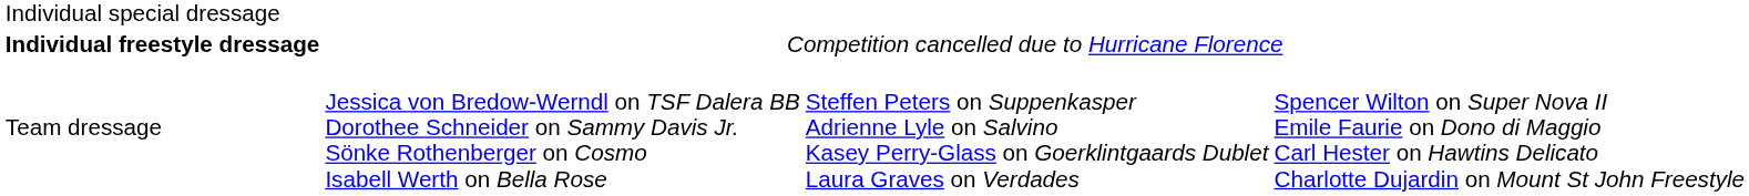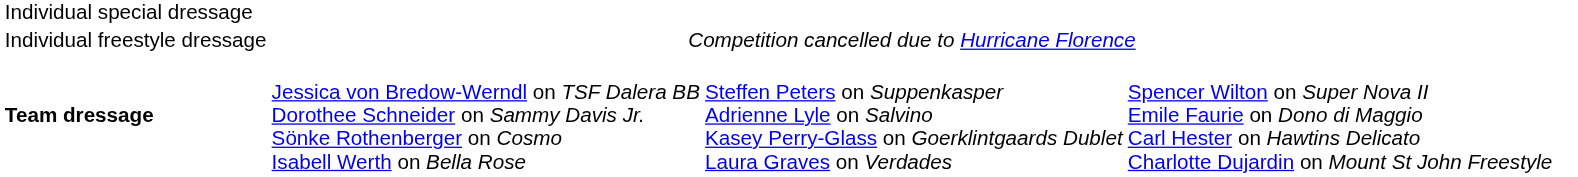Individual freestyle dressage | column 1: bold -> normal
Team dressage | column 1: normal -> bold
